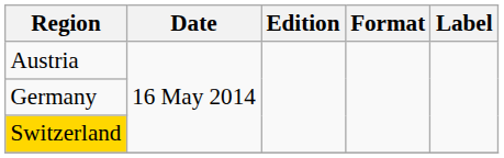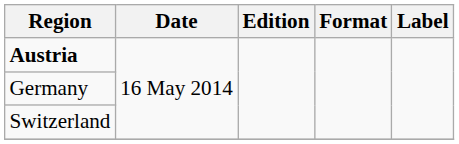Austria | Region: normal -> bold
Switzerland | Region: gold background -> no background
